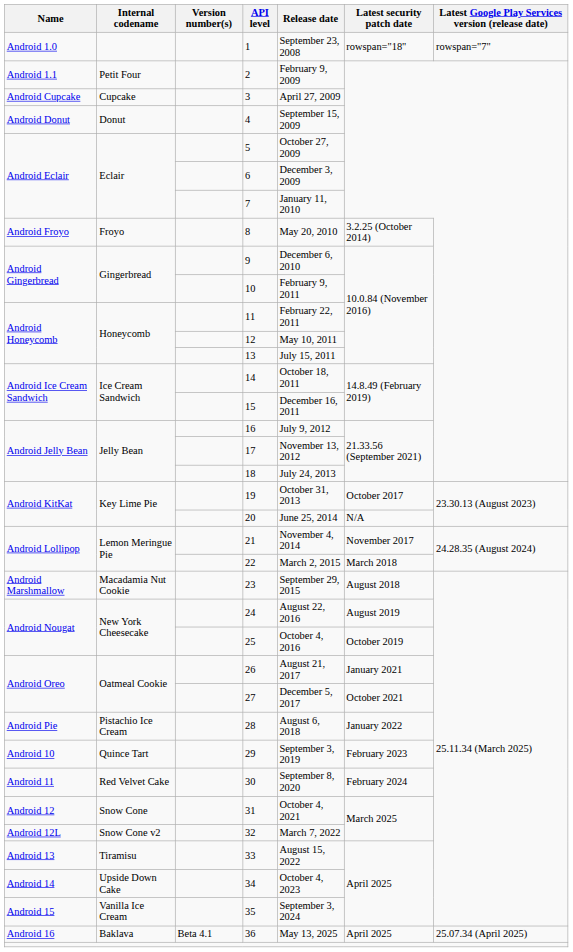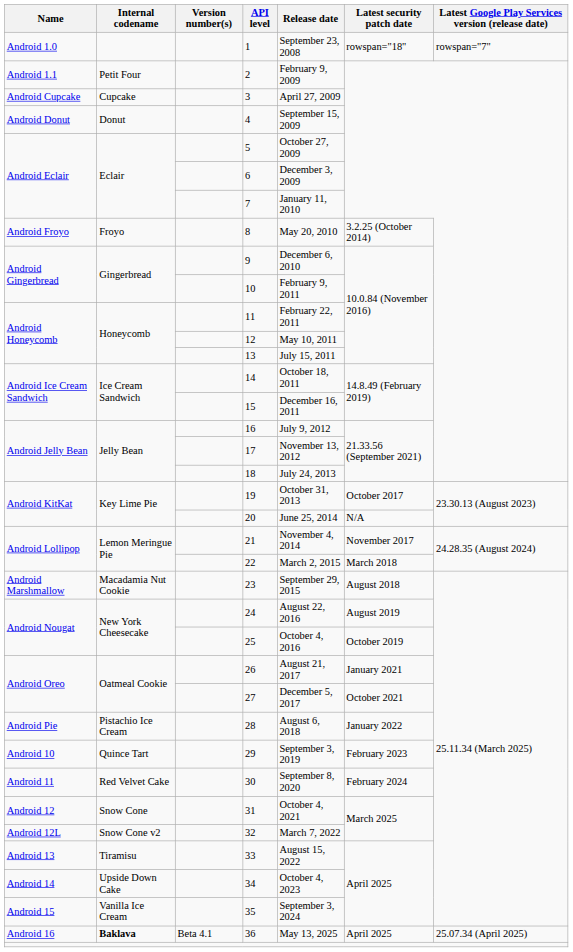36 | Internal codename: normal -> bold
